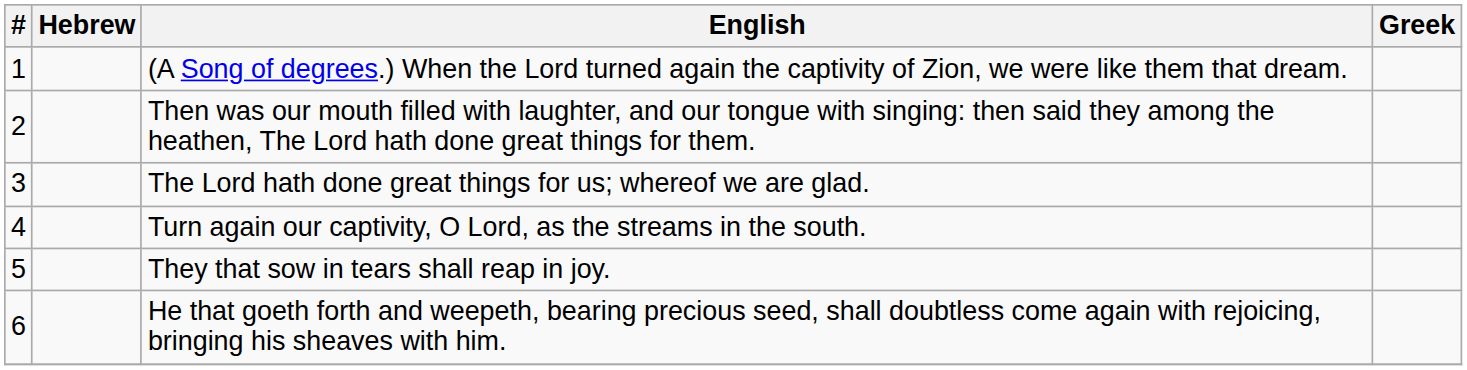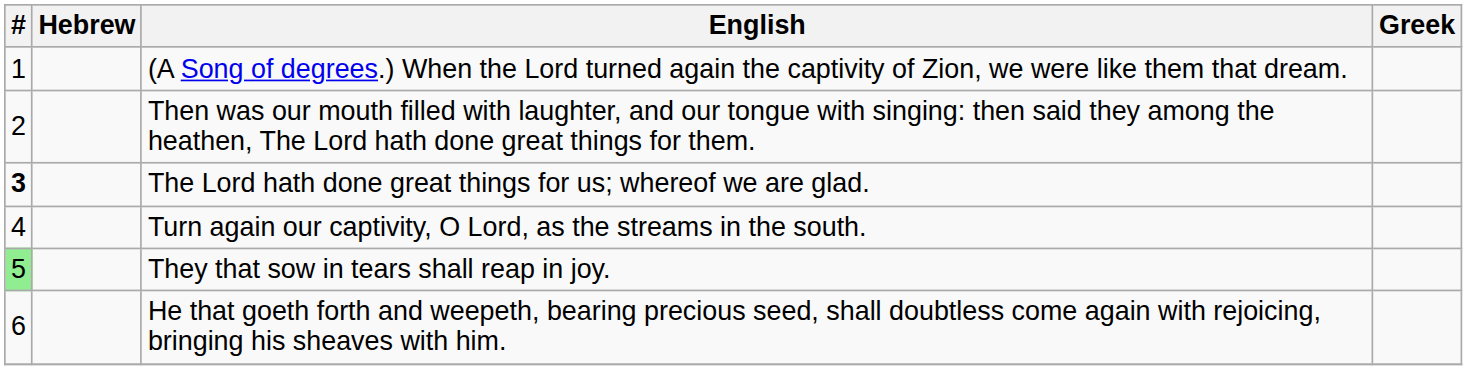The Lord hath done great things for us; whereof we are glad. | #: normal -> bold
They that sow in tears shall reap in joy. | #: no background -> lightgreen background
